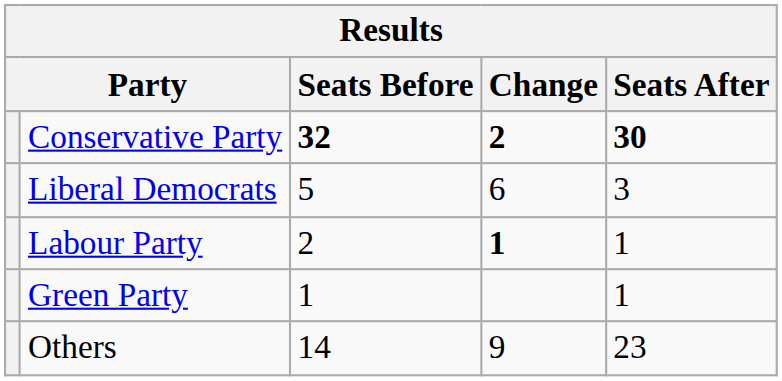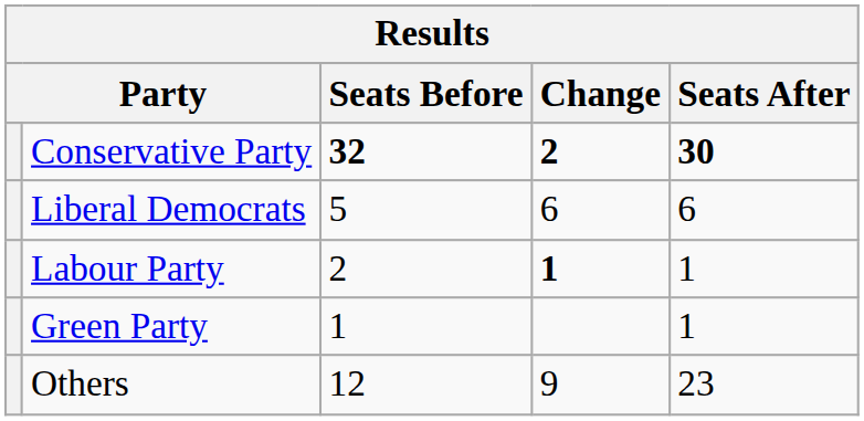Liberal Democrats | Seats After: 3 -> 6
Others | Seats Before: 14 -> 12
